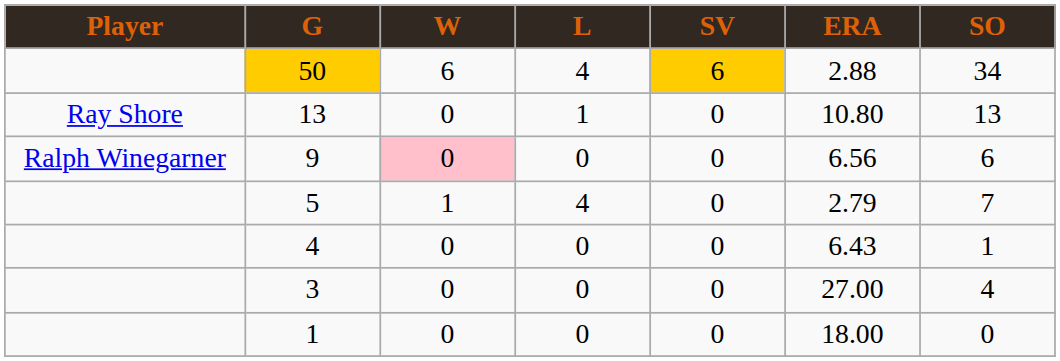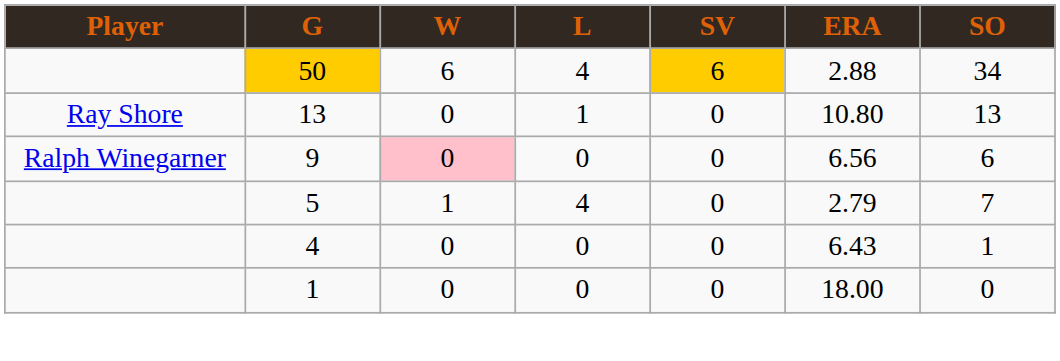- row: 3 | 0 | 0 | 0 | 27.00 | 4
